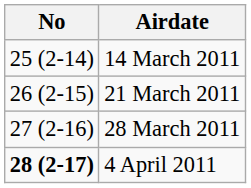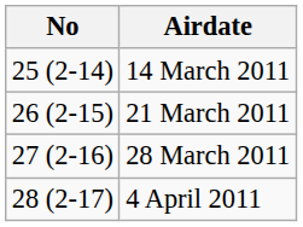4 April 2011 | No: bold -> normal
